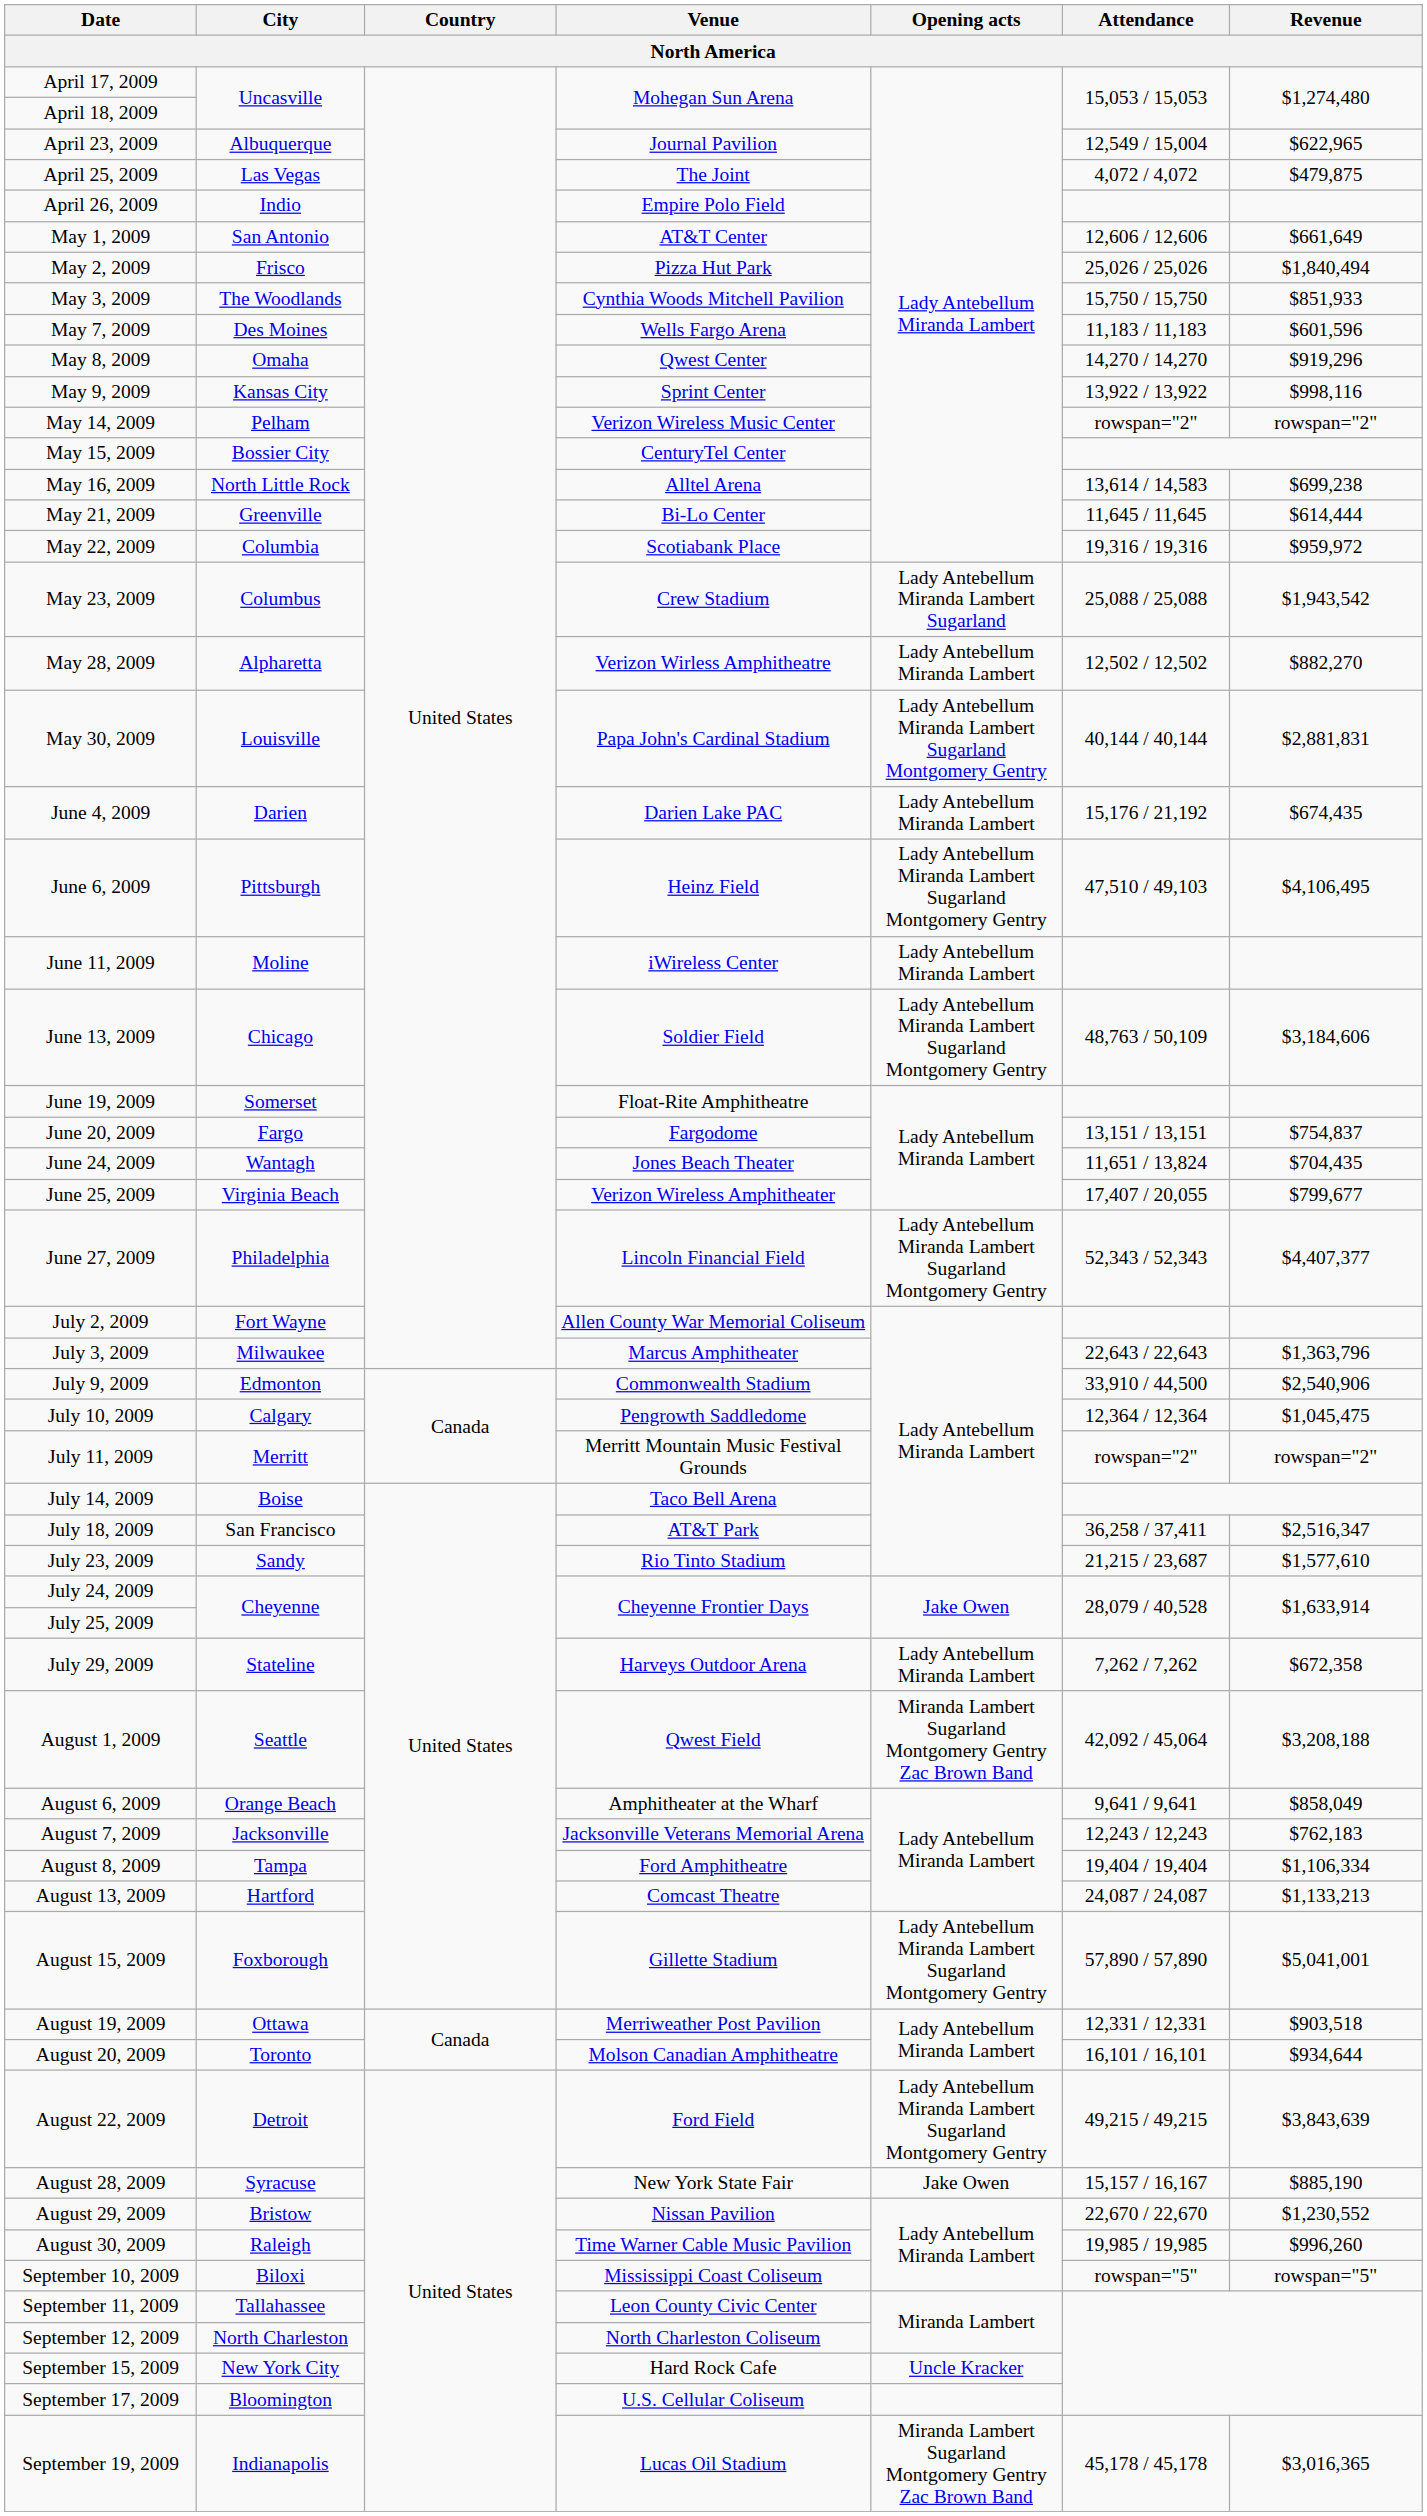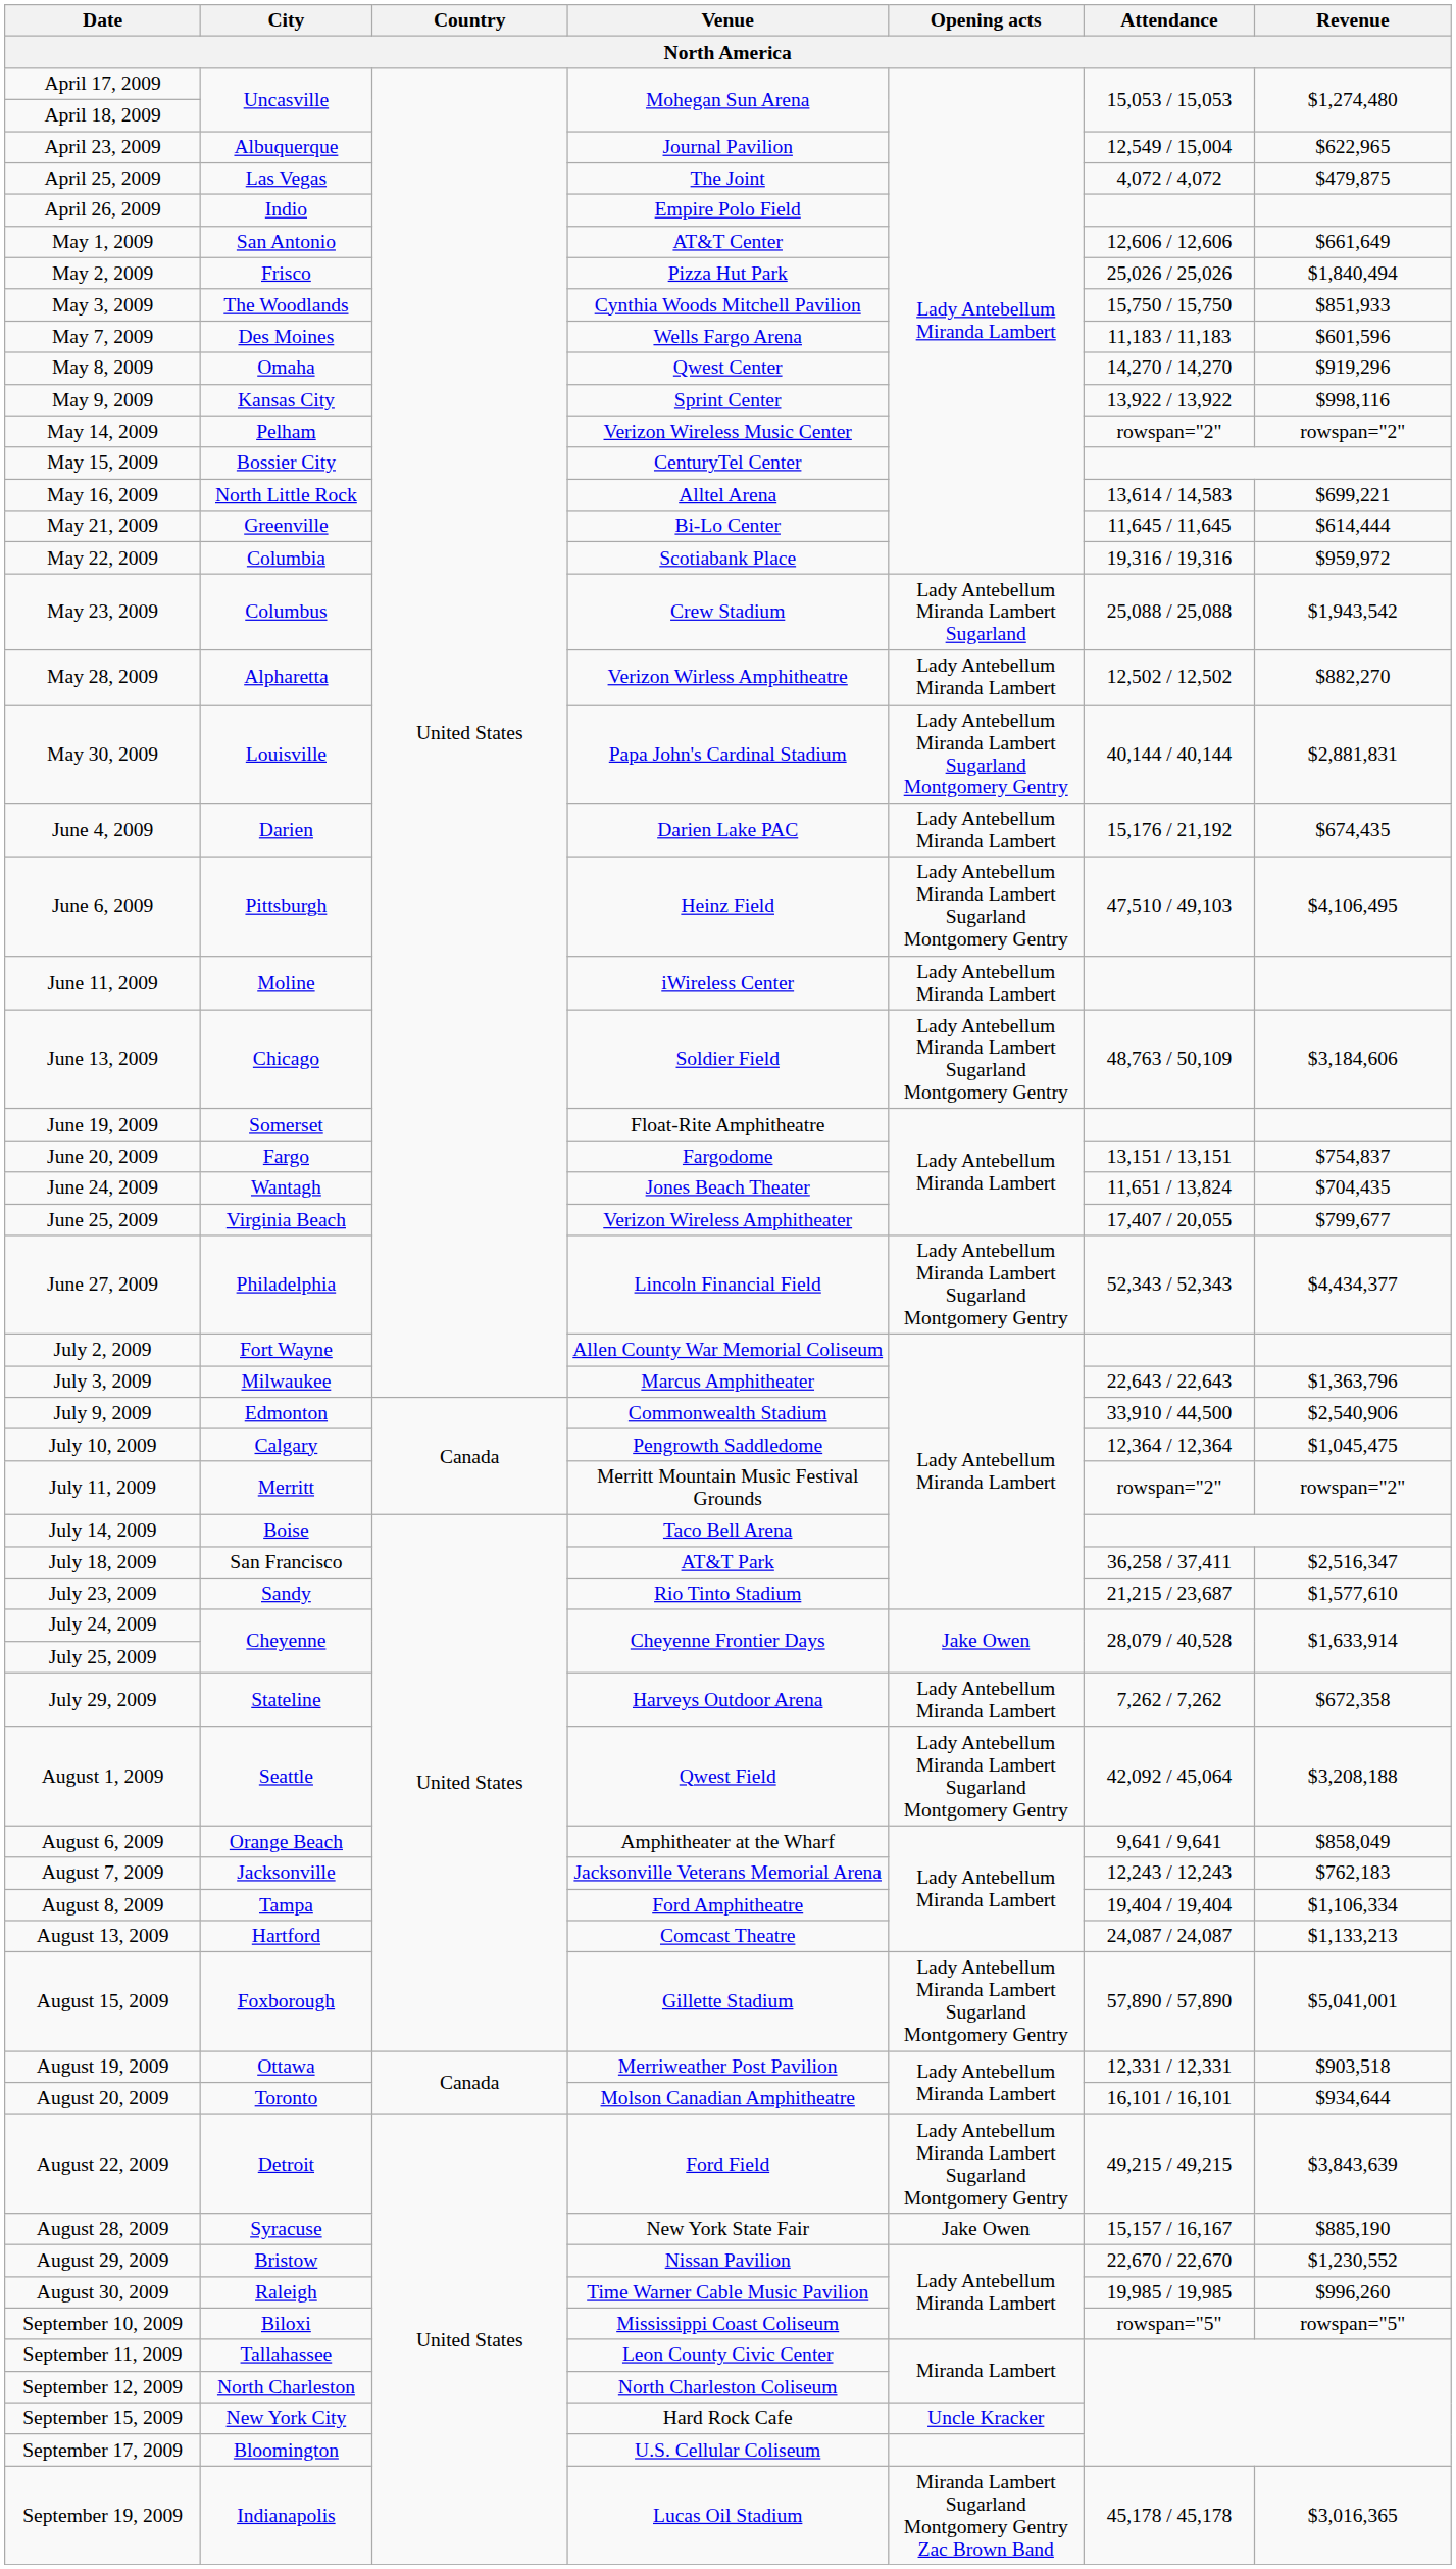May 16, 2009 | Revenue: $699,238 -> $699,221
June 27, 2009 | Revenue: $4,407,377 -> $4,434,377
August 1, 2009 | Opening acts: Miranda Lambert Sugarland Montgomery Gentry Zac Brown Band -> Lady Antebellum Miranda Lambert Sugarland Montgomery Gentry
